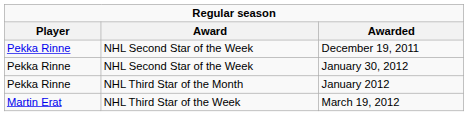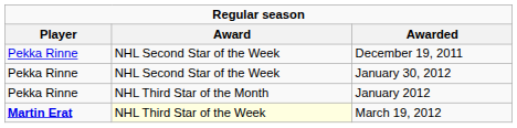March 19, 2012 | Player: normal -> bold
March 19, 2012 | Award: no background -> lightyellow background
